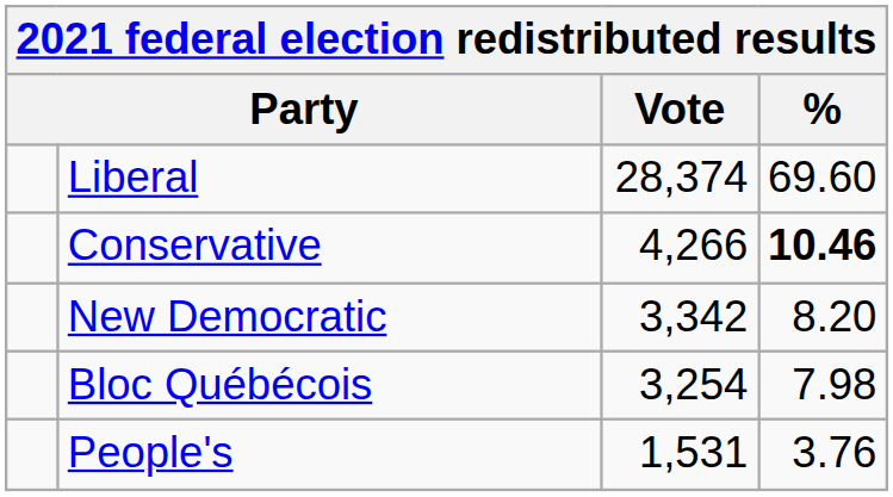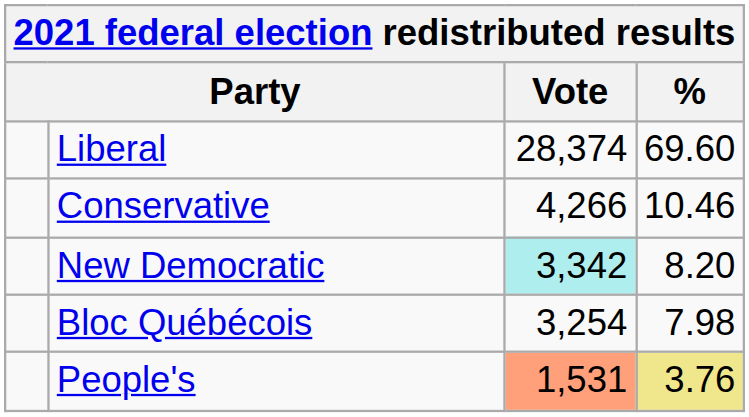Conservative | %: bold -> normal
New Democratic | Vote: no background -> paleturquoise background
People's | Vote: no background -> lightsalmon background
People's | %: no background -> khaki background
